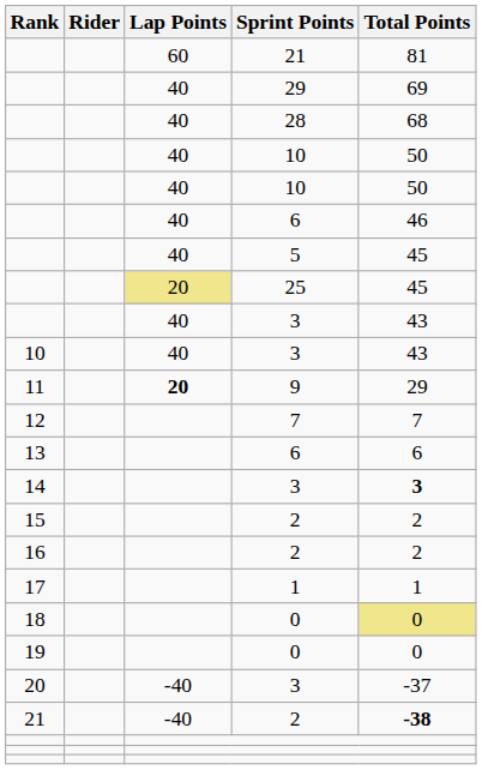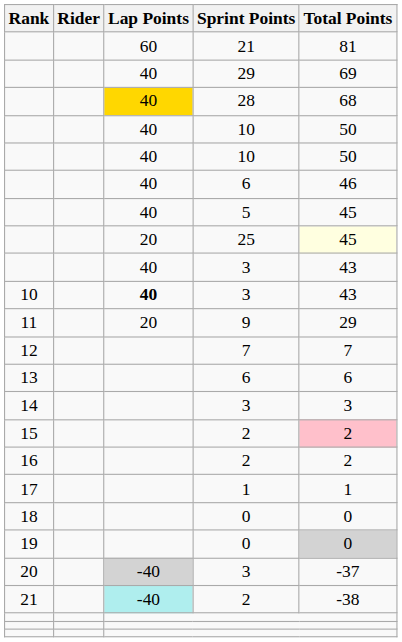28 | Lap Points: no background -> gold background
25 | Lap Points: khaki background -> no background
25 | Total Points: no background -> lightyellow background
10 / 3 | Lap Points: normal -> bold
9 | Lap Points: bold -> normal
14 / 3 | Total Points: bold -> normal
15 / 2 | Total Points: no background -> pink background
18 / 0 | Total Points: khaki background -> no background
19 / 0 | Total Points: no background -> lightgrey background
20 / 3 | Lap Points: no background -> lightgrey background
21 / 2 | Lap Points: no background -> paleturquoise background
21 / 2 | Total Points: bold -> normal
